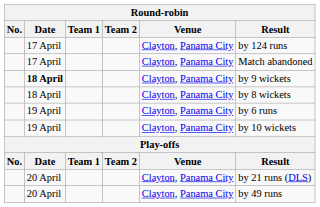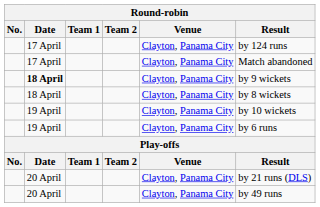row 7 | Result: by 6 runs -> by 10 wickets
row 8 | Result: by 10 wickets -> by 6 runs
